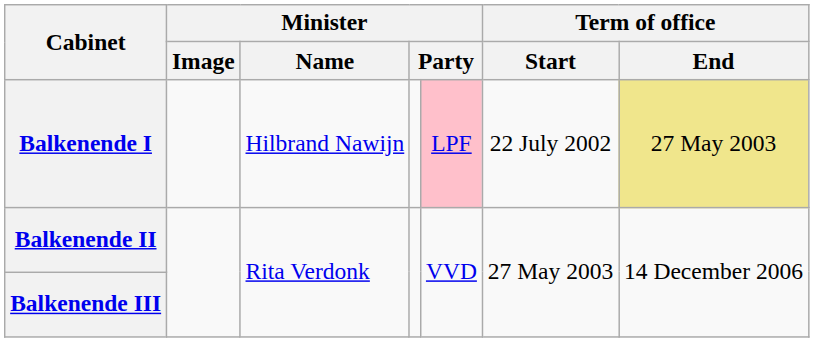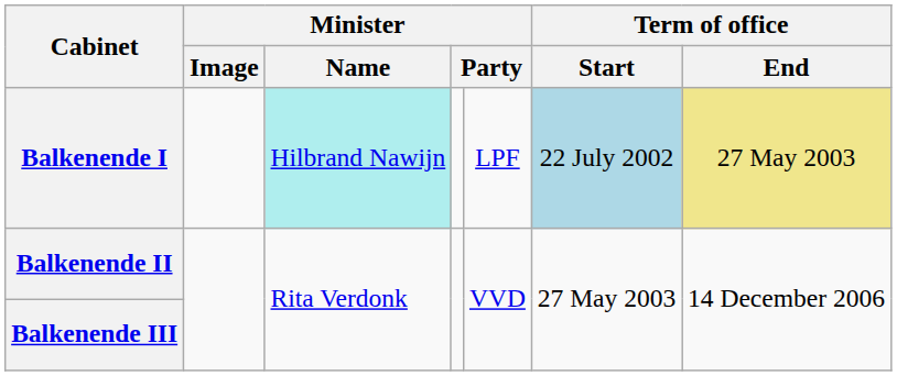Balkenende I | Minister / Name: no background -> paleturquoise background
Balkenende I | column 5: pink background -> no background
Balkenende I | Term of office / Start: no background -> lightblue background
